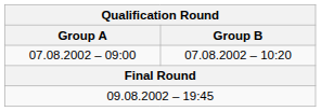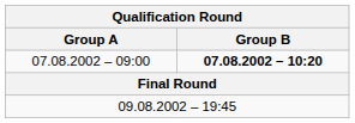07.08.2002 – 09:00 | Group B: normal -> bold
